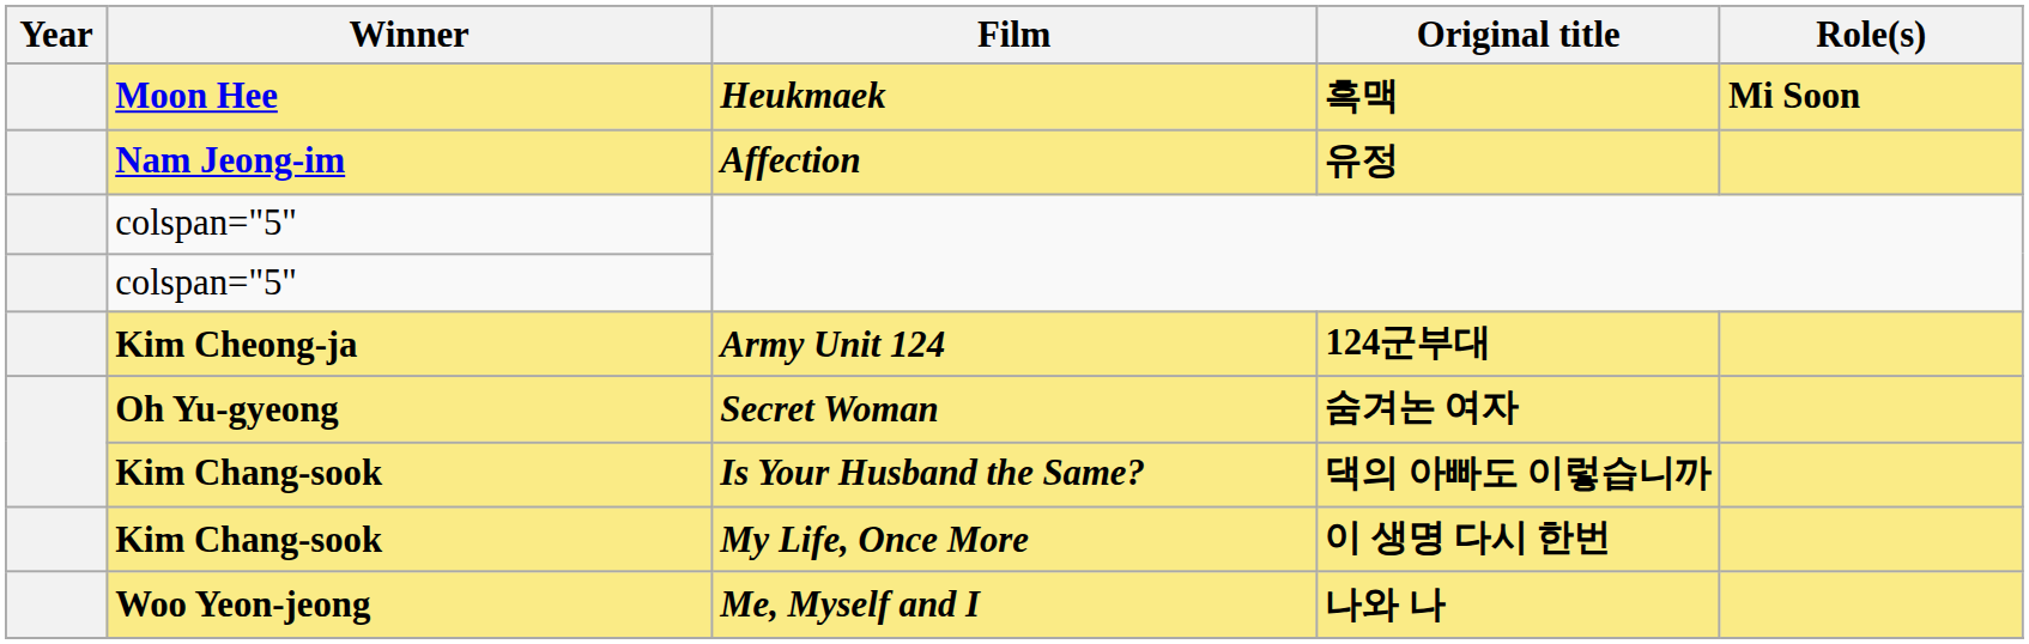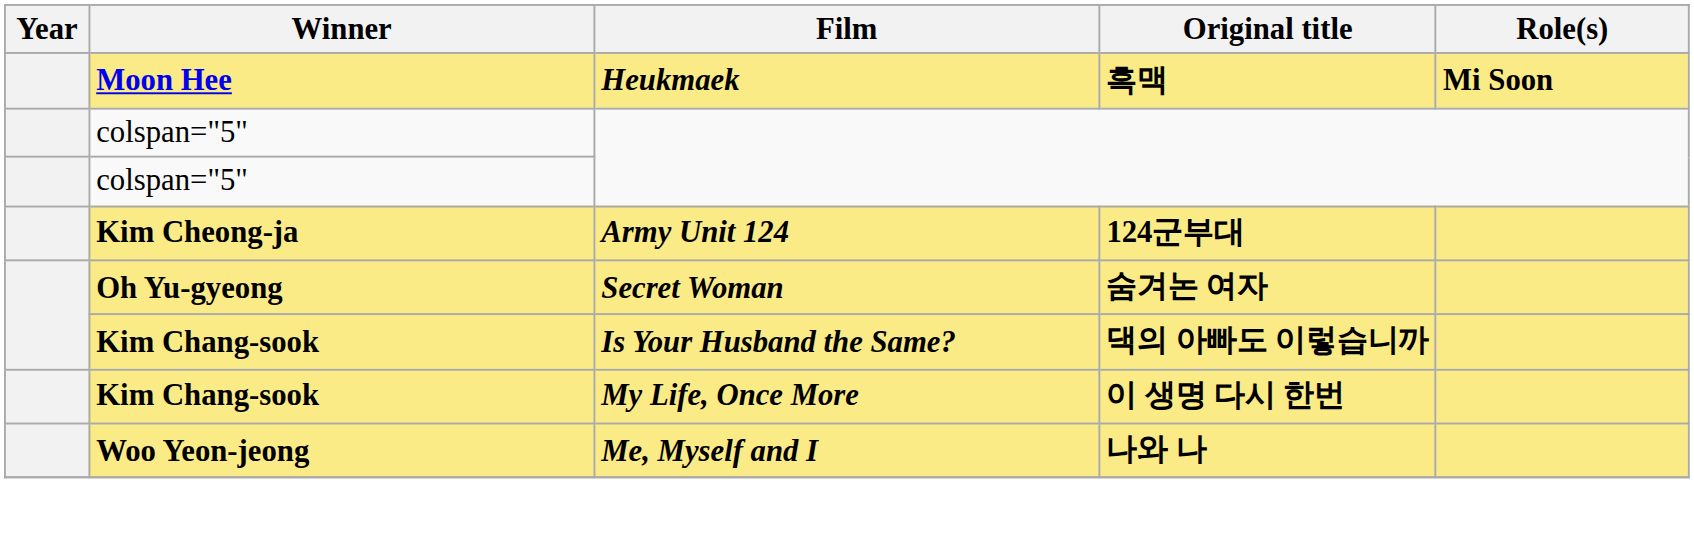- row: Nam Jeong-im | Affection | 유정
